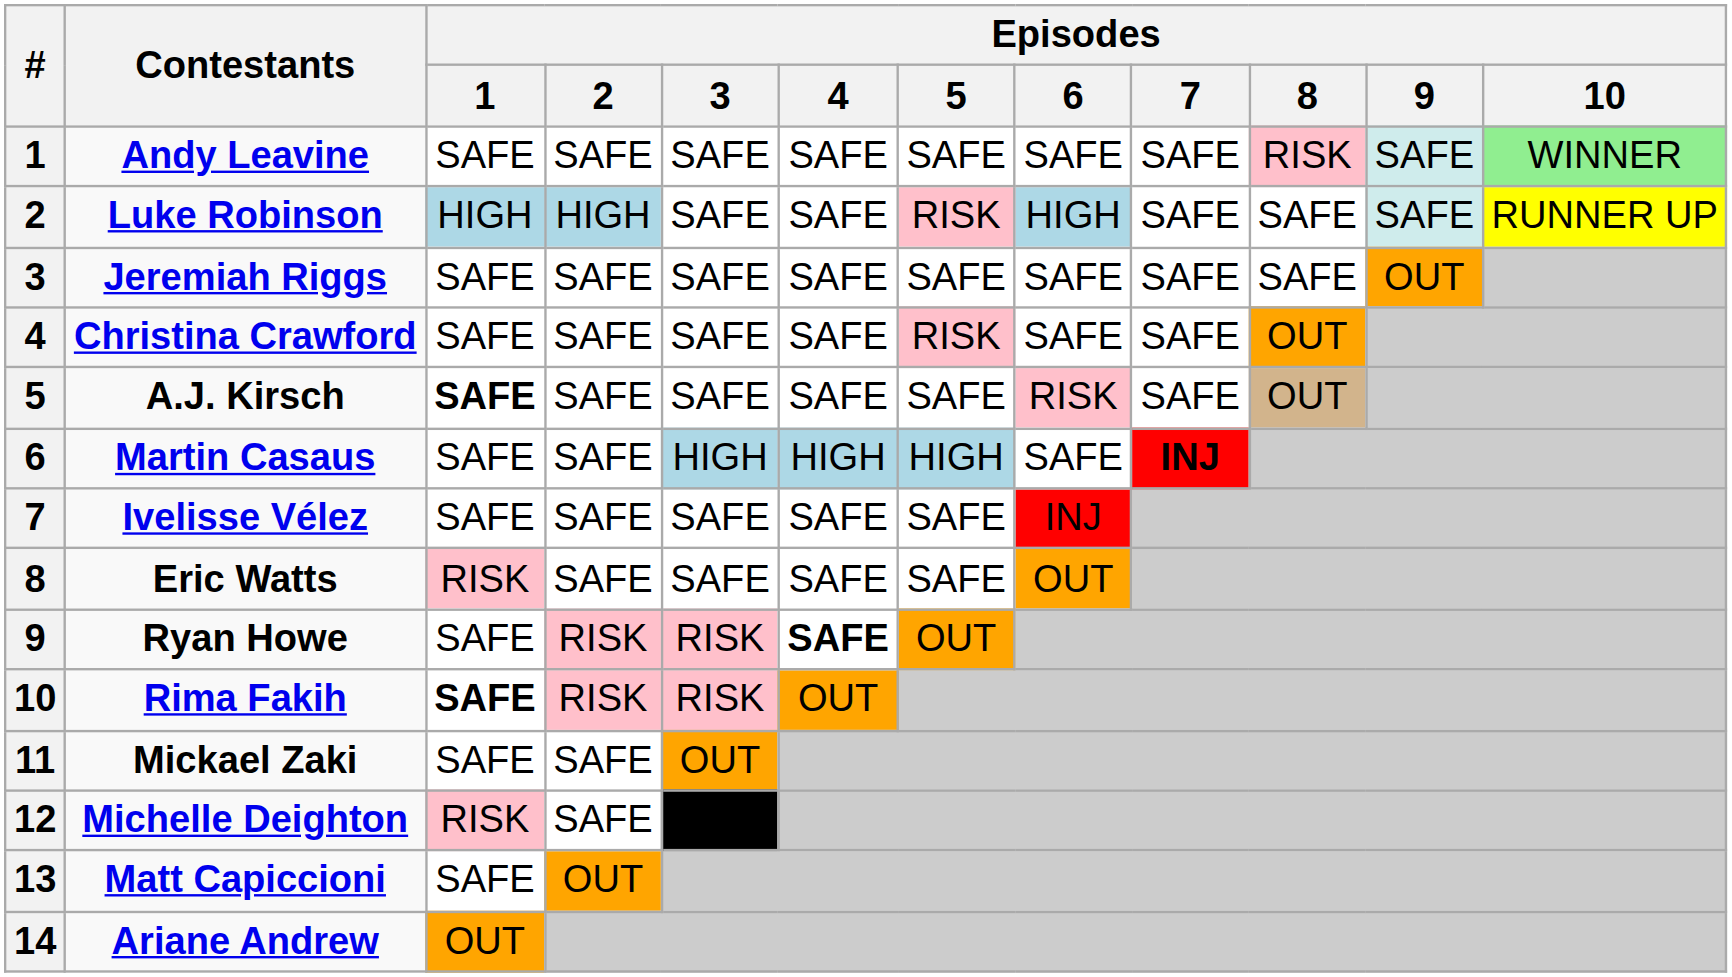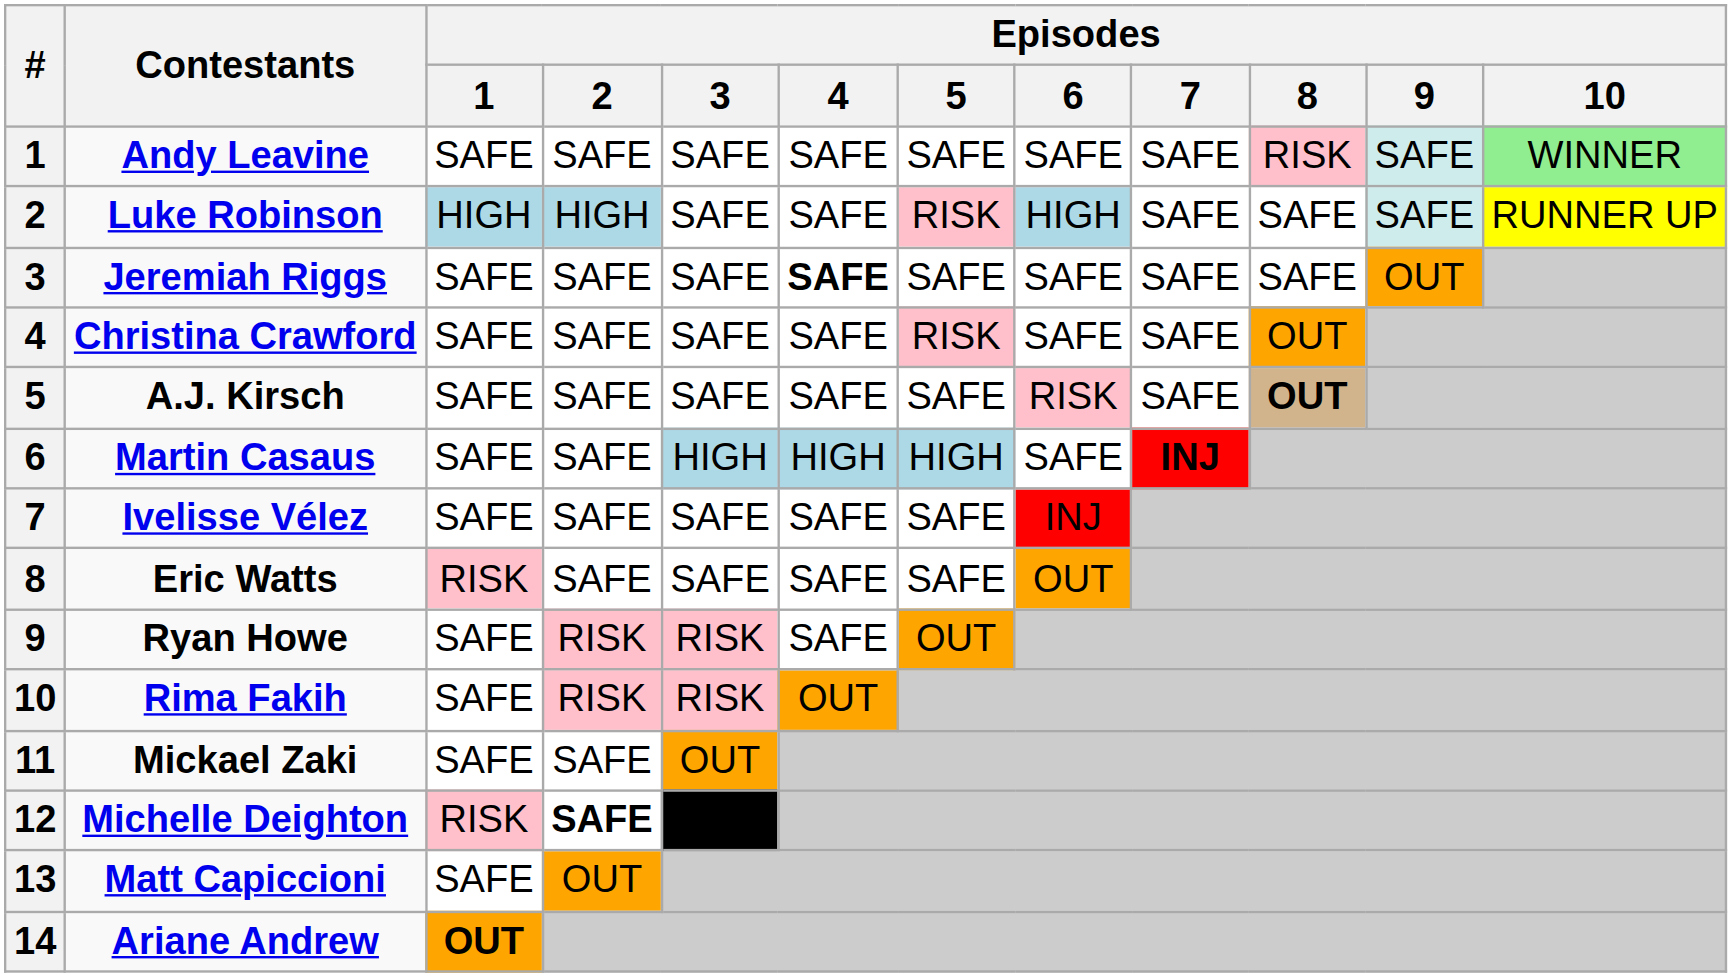Jeremiah Riggs | Episodes / 4: normal -> bold
A.J. Kirsch | Episodes / 1: bold -> normal
A.J. Kirsch | Episodes / 8: normal -> bold
Ryan Howe | Episodes / 4: bold -> normal
Rima Fakih | Episodes / 1: bold -> normal
Michelle Deighton | Episodes / 2: normal -> bold
Ariane Andrew | Episodes / 1: normal -> bold
